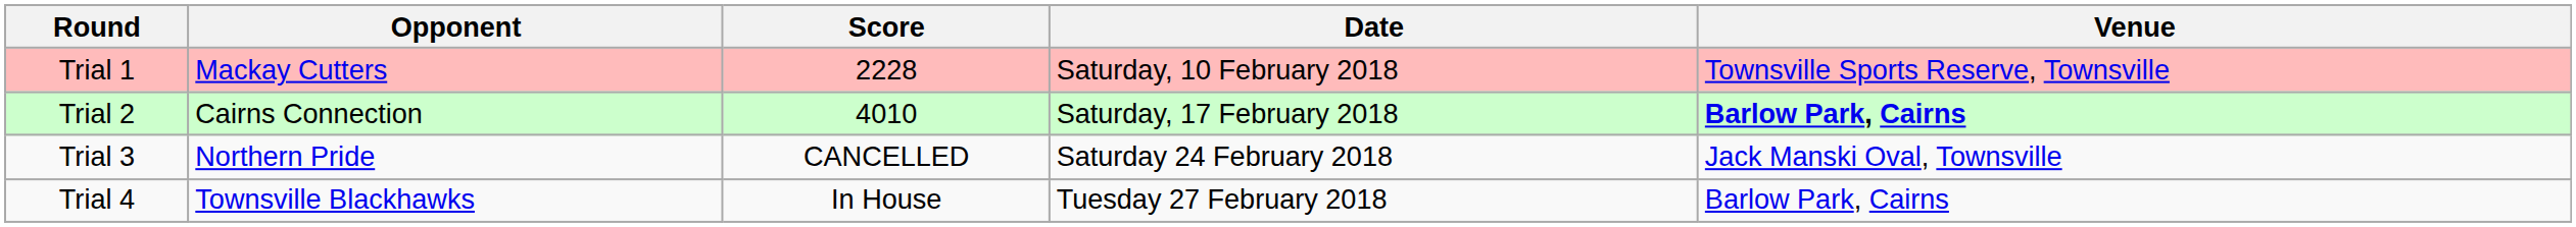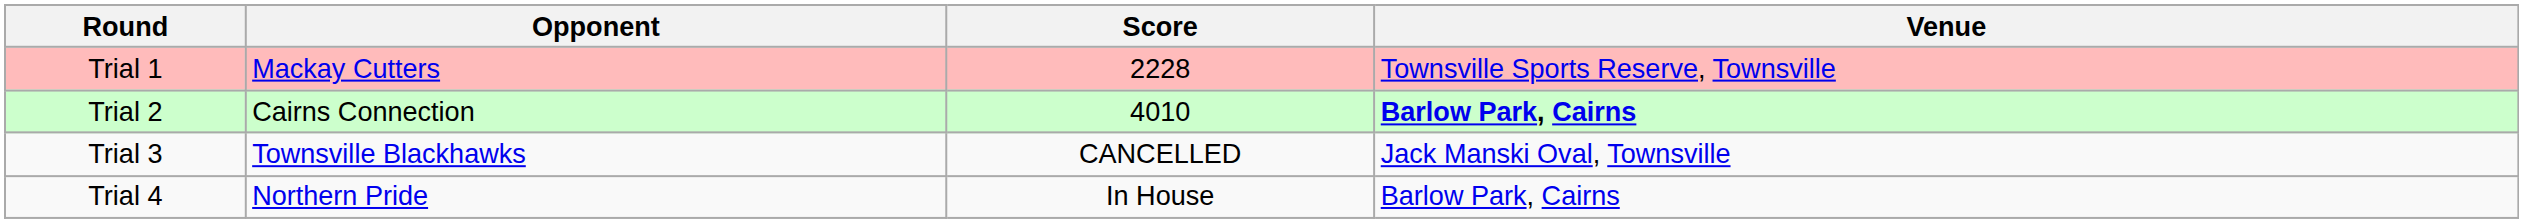- column: Date | Saturday, 10 February 2018 | Saturday, 17 February 2018 | Saturday 24 February 2018 | Tuesday 27 February 2018
Trial 3 | Opponent: Northern Pride -> Townsville Blackhawks
Trial 4 | Opponent: Townsville Blackhawks -> Northern Pride
